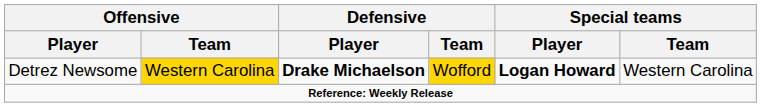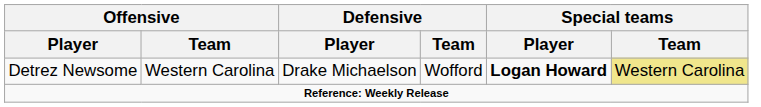Detrez Newsome | Offensive / Team: gold background -> no background
Detrez Newsome | Defensive / Player: bold -> normal
Detrez Newsome | Defensive / Team: gold background -> no background
Detrez Newsome | Special teams / Team: no background -> khaki background
